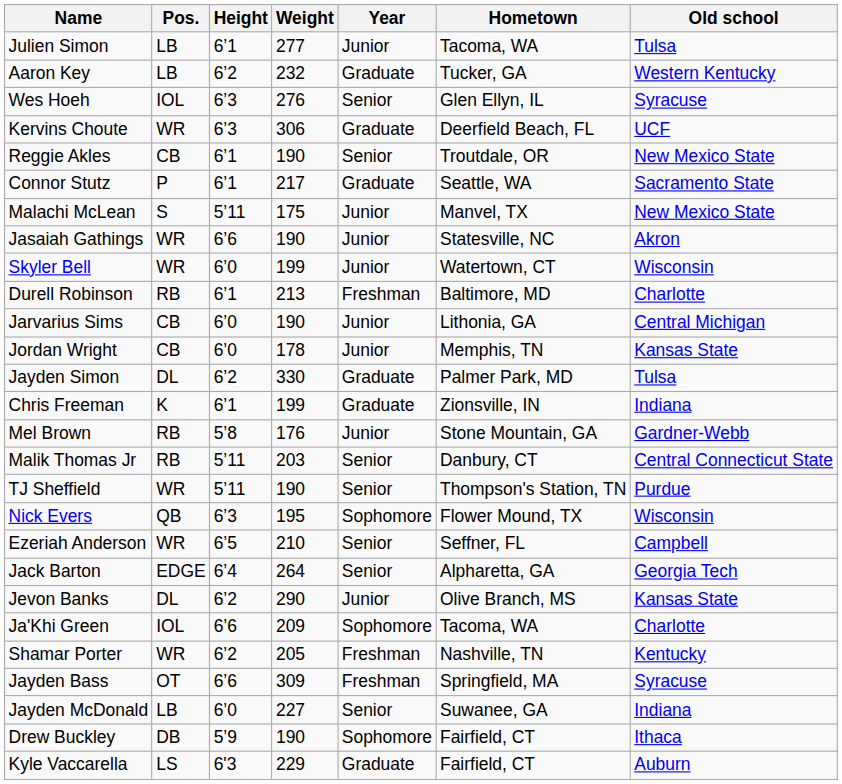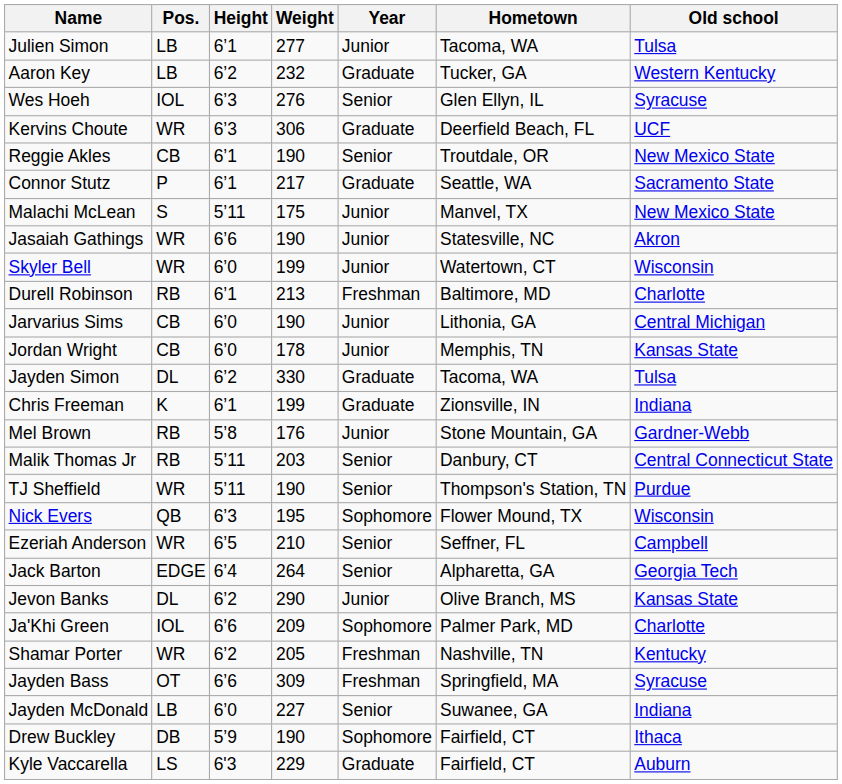Jayden Simon | Hometown: Palmer Park, MD -> Tacoma, WA
Ja'Khi Green | Hometown: Tacoma, WA -> Palmer Park, MD
